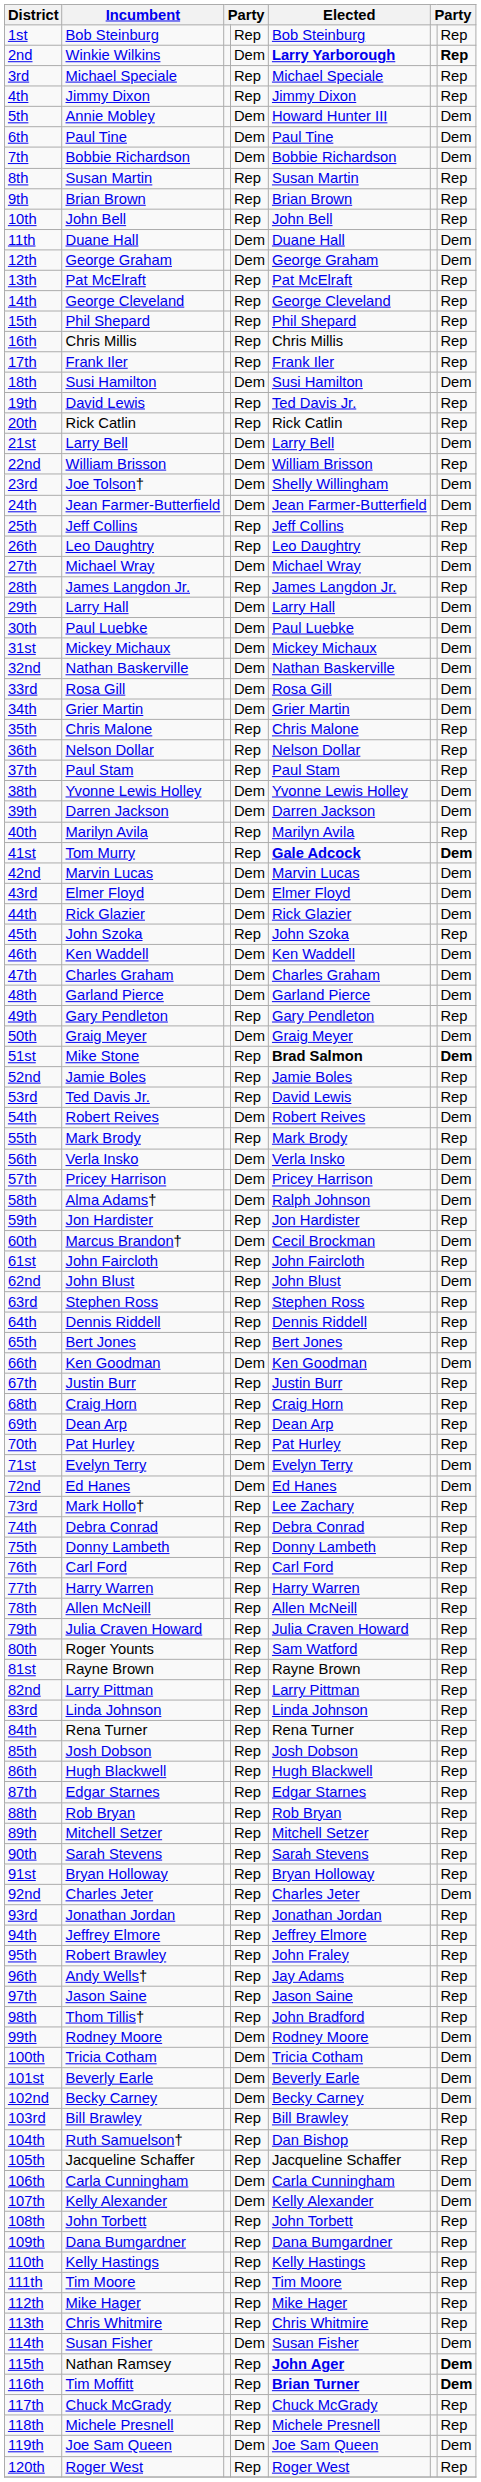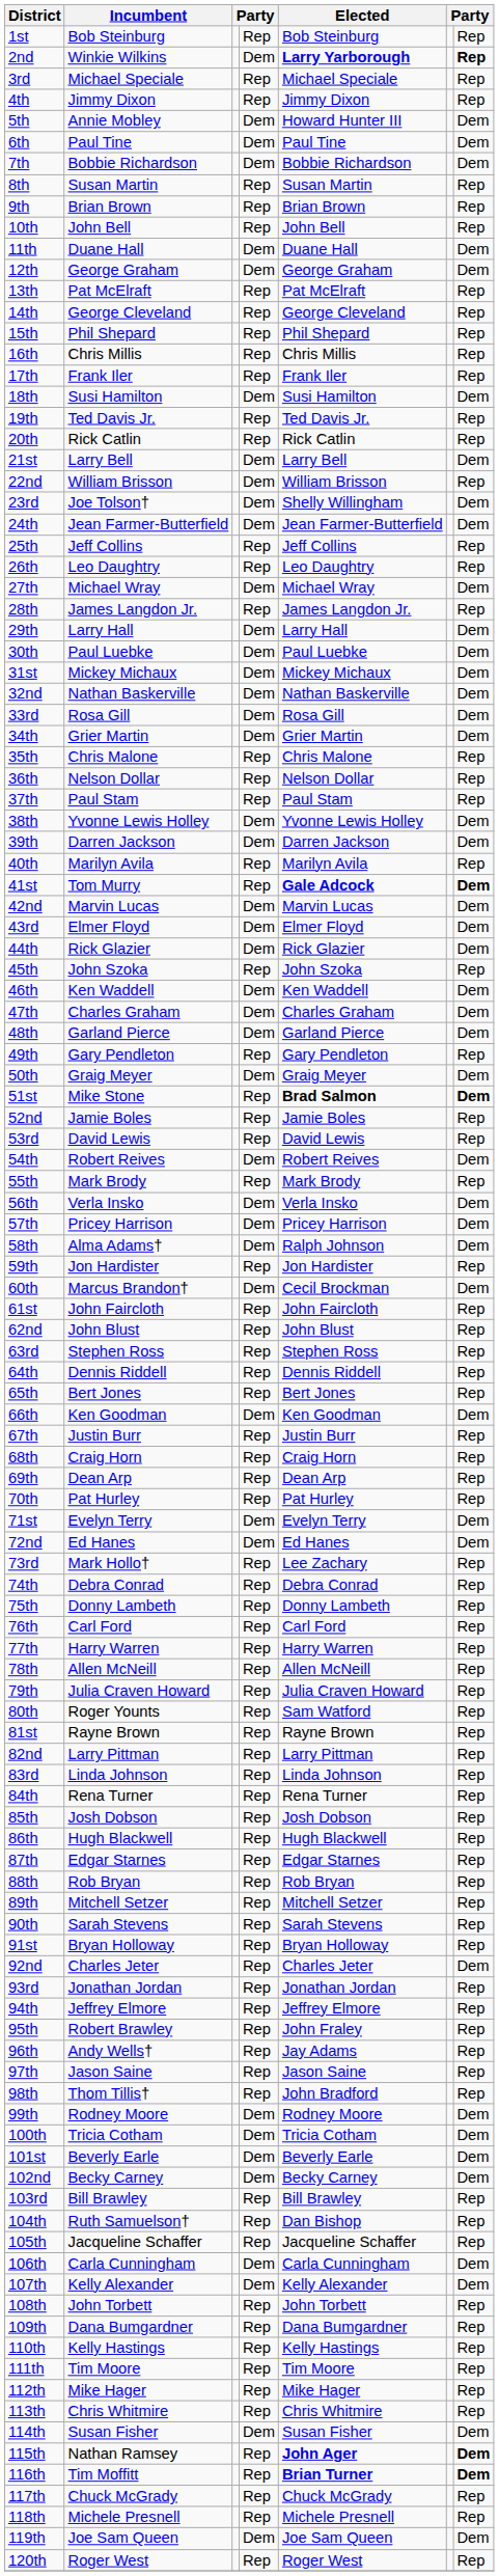19th | Incumbent: David Lewis -> Ted Davis Jr.
53rd | Incumbent: Ted Davis Jr. -> David Lewis
62nd | column 7: Dem -> Rep
